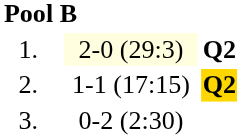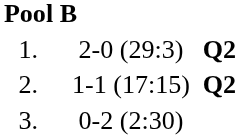1. | column 2: lightyellow background -> no background
2. | column 3: gold background -> no background
